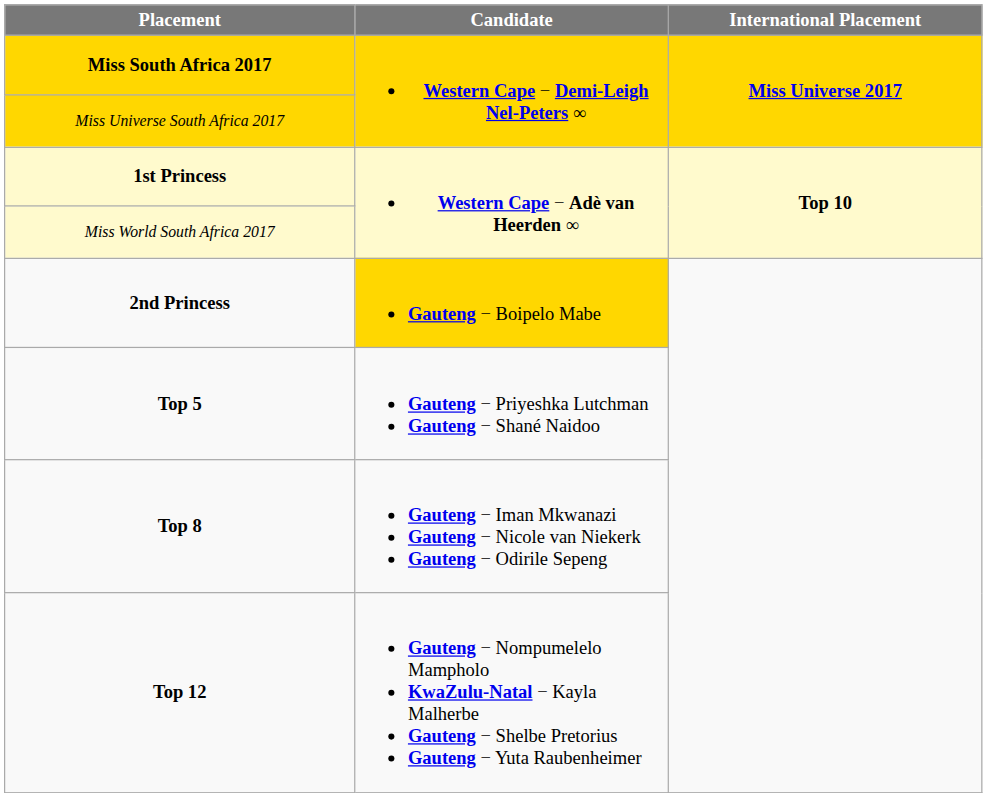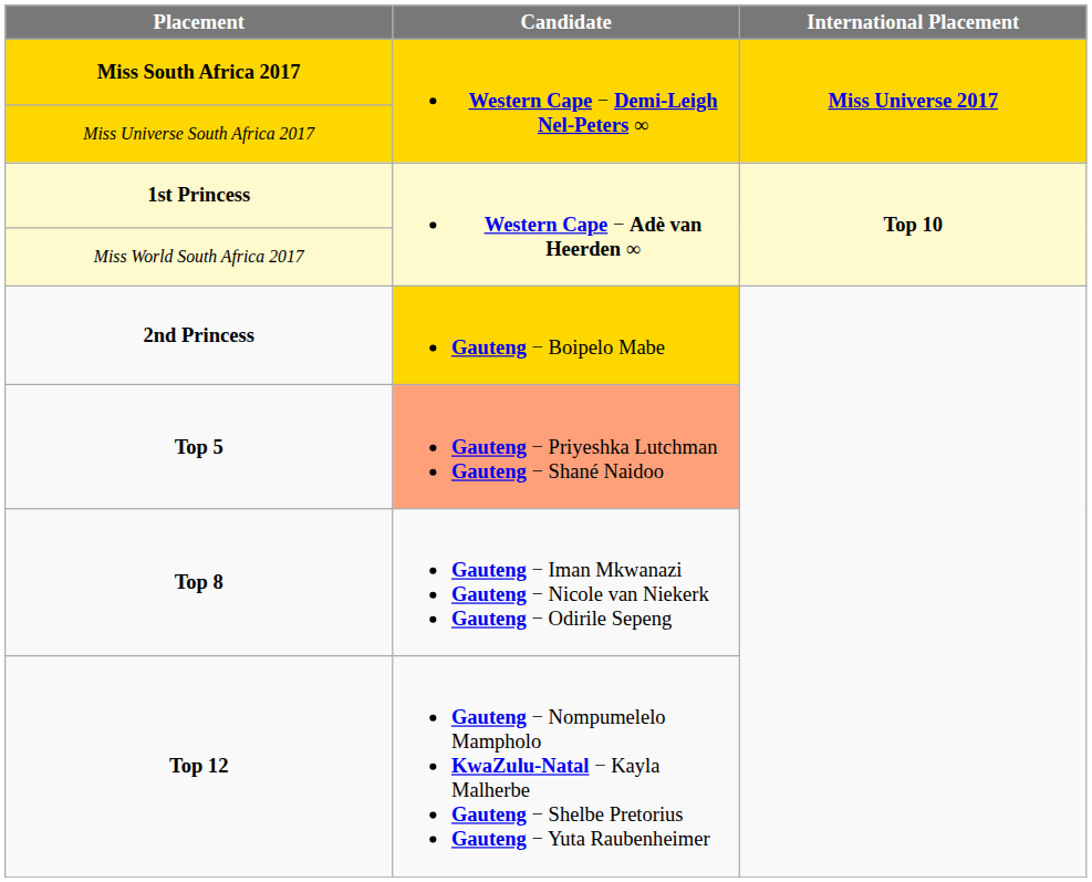Top 5 | Candidate: no background -> lightsalmon background
